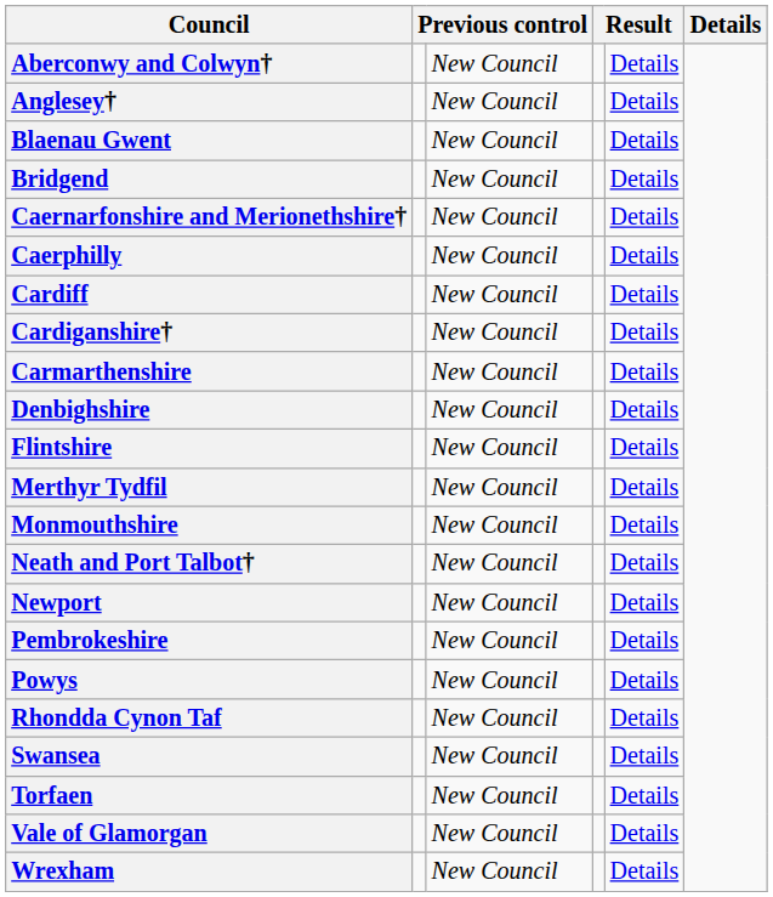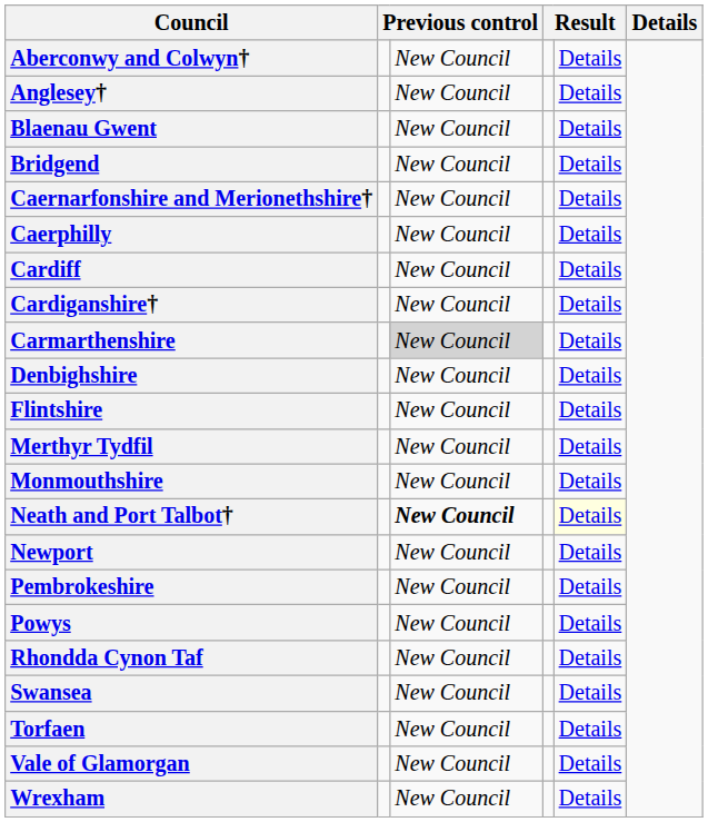Carmarthenshire | column 3: no background -> lightgrey background
Neath and Port Talbot† | column 3: normal -> bold
Neath and Port Talbot† | column 5: no background -> lightyellow background
